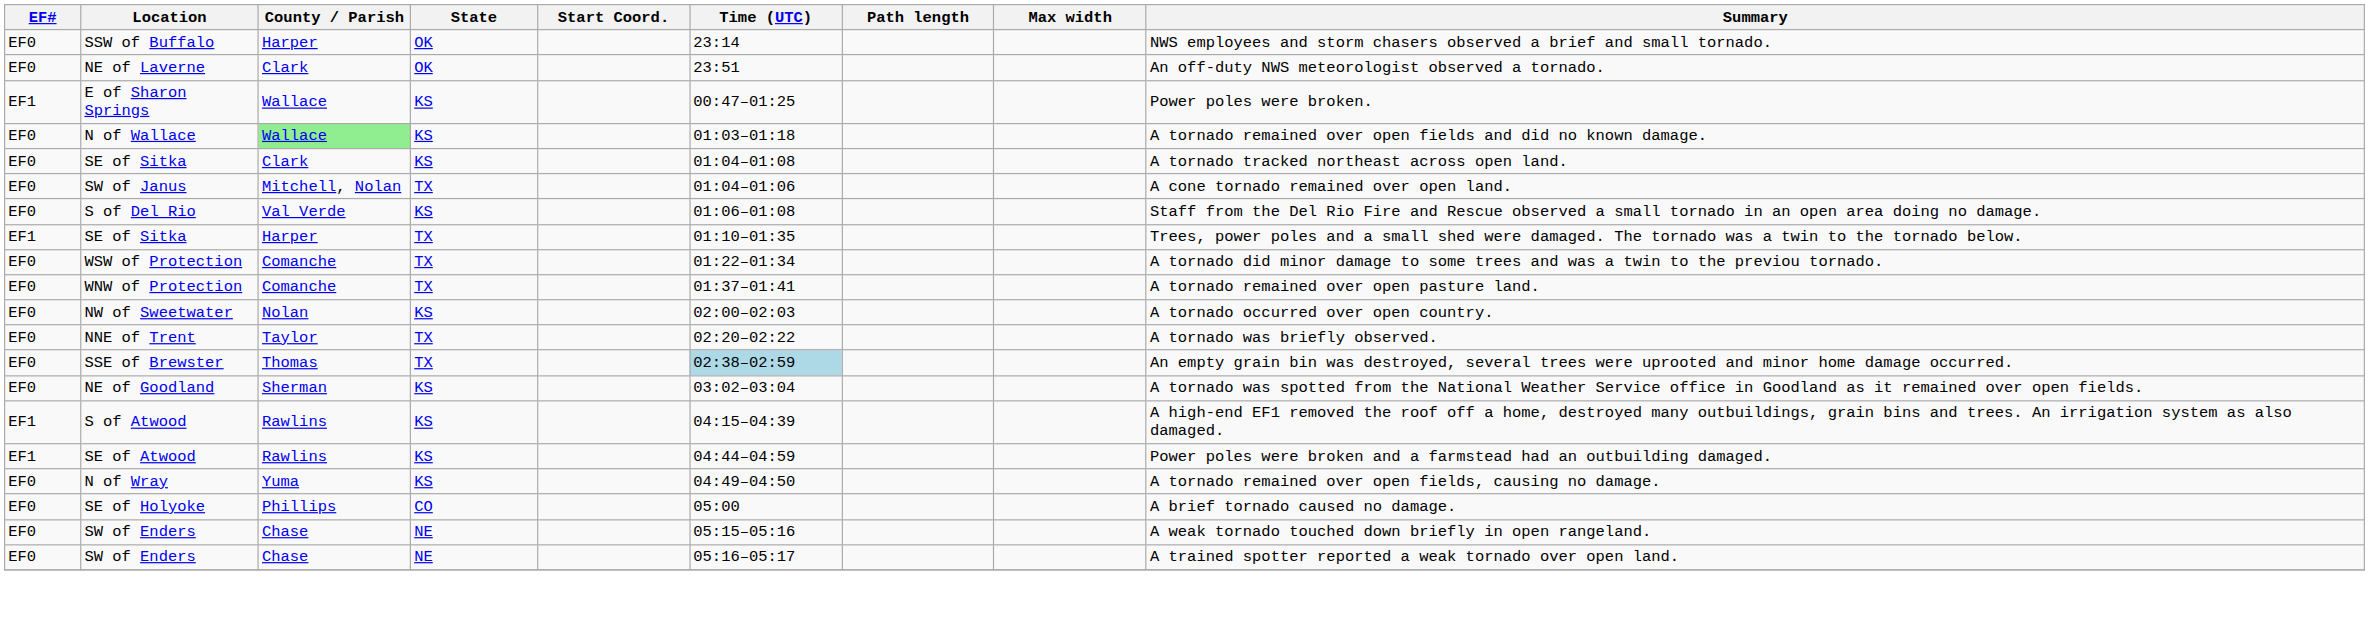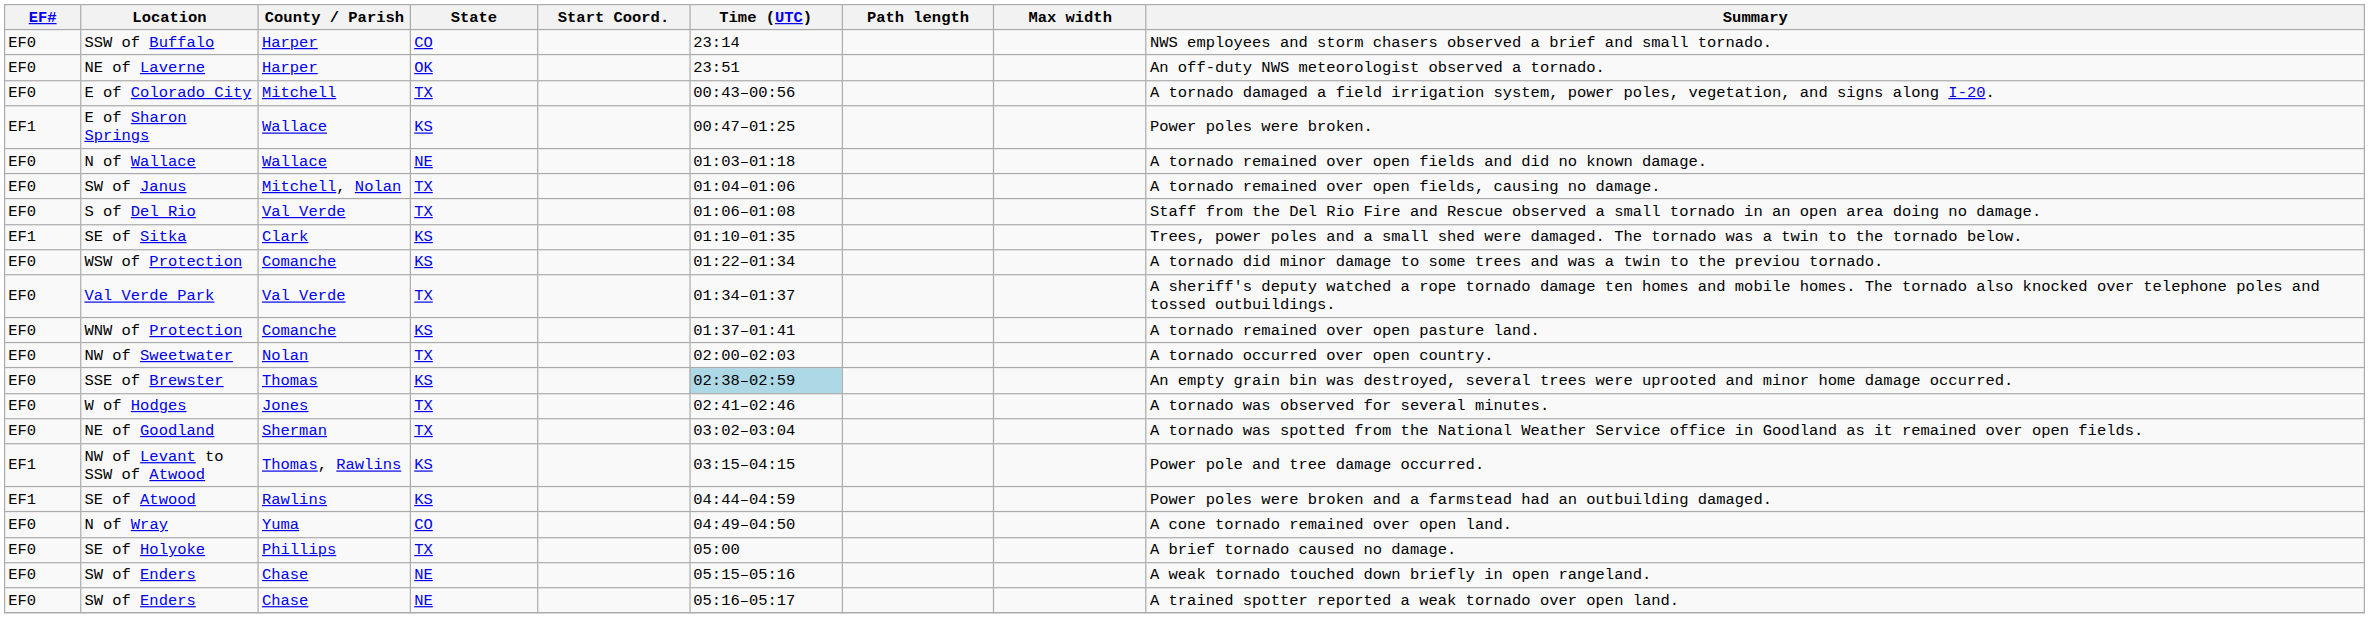SSW of Buffalo | State: OK -> CO
NE of Laverne | County / Parish: Clark -> Harper
+ row: EF0 | E of Colorado City | Mitchell | TX | 00:43–00:56 | A tornado damaged a field irrigation system, power poles, vegetation, and signs along I-20.
N of Wallace | County / Parish: lightgreen background -> no background
N of Wallace | State: KS -> NE
- row: EF0 | SE of Sitka | Clark | KS | 01:04–01:08 | A tornado tracked northeast across open land.
SW of Janus | Summary: A cone tornado remained over open land. -> A tornado remained over open fields, causing no damage.
S of Del Rio | State: KS -> TX
EF1 / SE of Sitka | County / Parish: Harper -> Clark
EF1 / SE of Sitka | State: TX -> KS
WSW of Protection | State: TX -> KS
+ row: EF0 | Val Verde Park | Val Verde | TX | 01:34–01:37 | A sheriff's deputy watched a rope tornado damage ten homes and mobile homes. The tornado also knocked over telephone poles and tossed outbuildings.
WNW of Protection | State: TX -> KS
NW of Sweetwater | State: KS -> TX
- row: EF0 | NNE of Trent | Taylor | TX | 02:20–02:22 | A tornado was briefly observed.
SSE of Brewster | State: TX -> KS
+ row: EF0 | W of Hodges | Jones | TX | 02:41–02:46 | A tornado was observed for several minutes.
NE of Goodland | State: KS -> TX
+ row: EF1 | NW of Levant to SSW of Atwood | Thomas, Rawlins | KS | 03:15–04:15 | Power pole and tree damage occurred.
- row: EF1 | S of Atwood | Rawlins | KS | 04:15–04:39 | A high-end EF1 removed the roof off a home, destroyed many outbuildings, grain bins and trees. An irrigation system as also damaged.
N of Wray | State: KS -> CO
N of Wray | Summary: A tornado remained over open fields, causing no damage. -> A cone tornado remained over open land.
SE of Holyoke | State: CO -> TX
